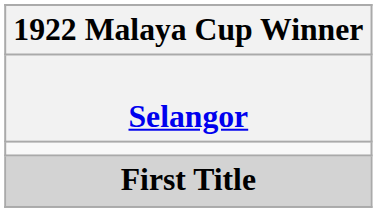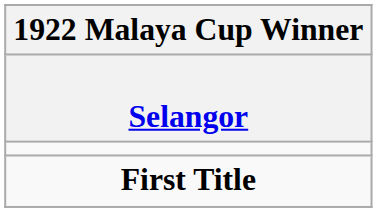row 4 | column 1: lightgrey background -> no background
